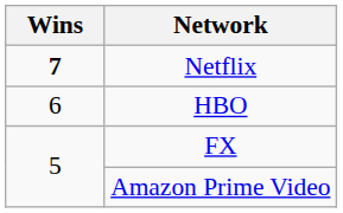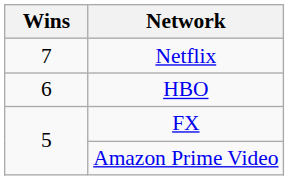Netflix | Wins: bold -> normal
